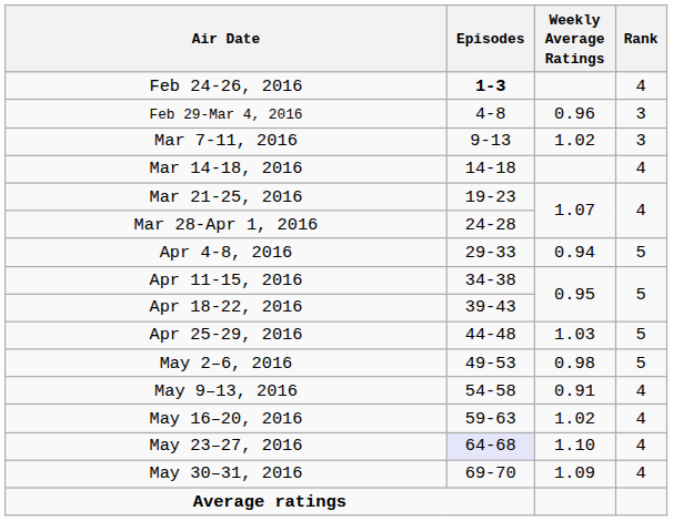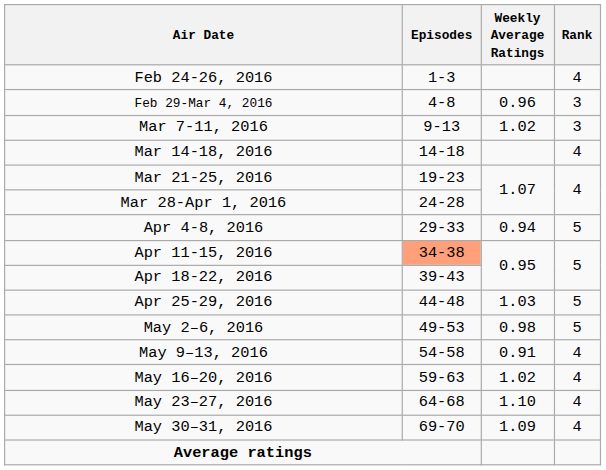Feb 24-26, 2016 | Episodes: bold -> normal
Apr 11-15, 2016 | Episodes: no background -> lightsalmon background
May 23–27, 2016 | Episodes: lavender background -> no background
